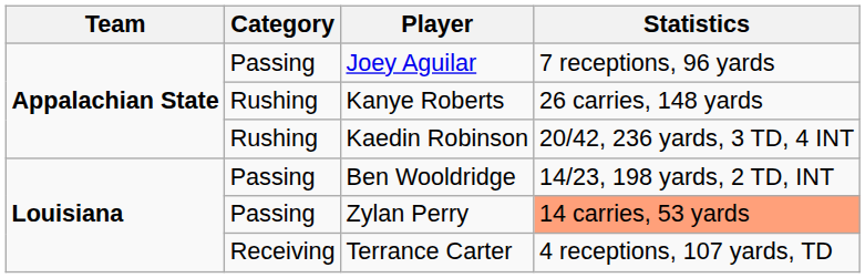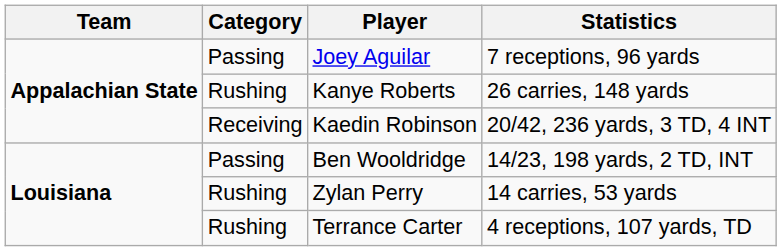Kaedin Robinson | Category: Rushing -> Receiving
Zylan Perry | Category: Passing -> Rushing
Zylan Perry | Statistics: lightsalmon background -> no background
Terrance Carter | Category: Receiving -> Rushing
